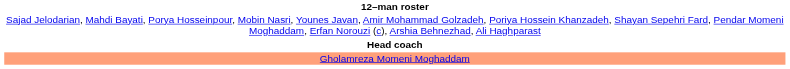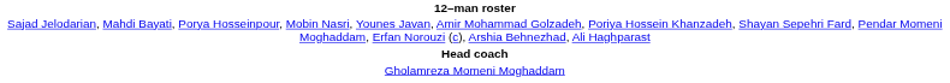row 4 | column 1: lightsalmon background -> no background
